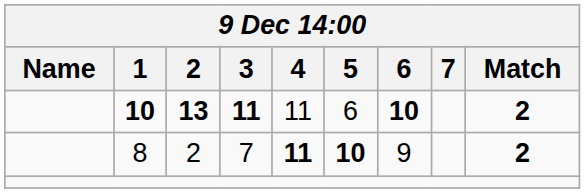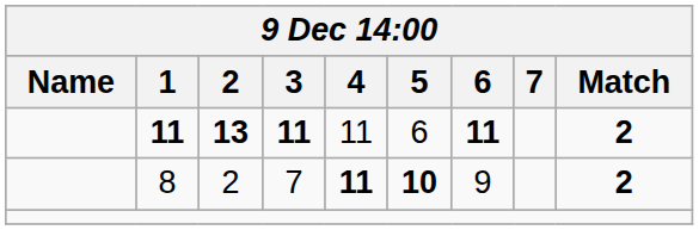row 3 | 1: 10 -> 11
row 3 | 6: 10 -> 11
